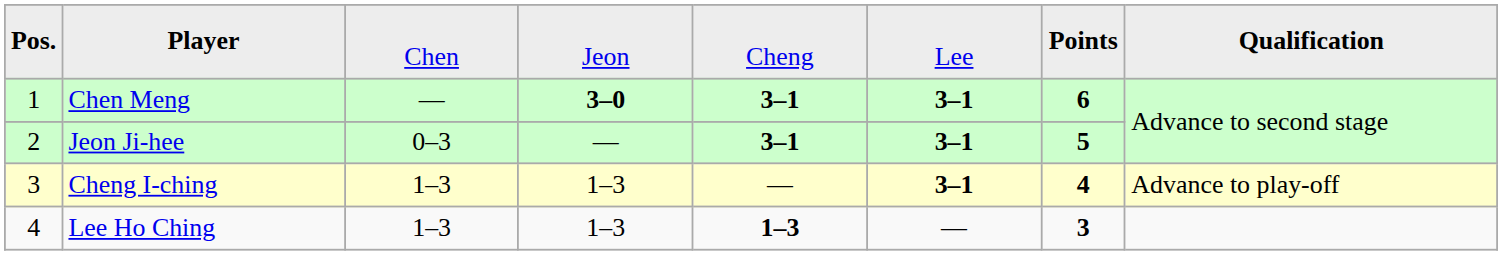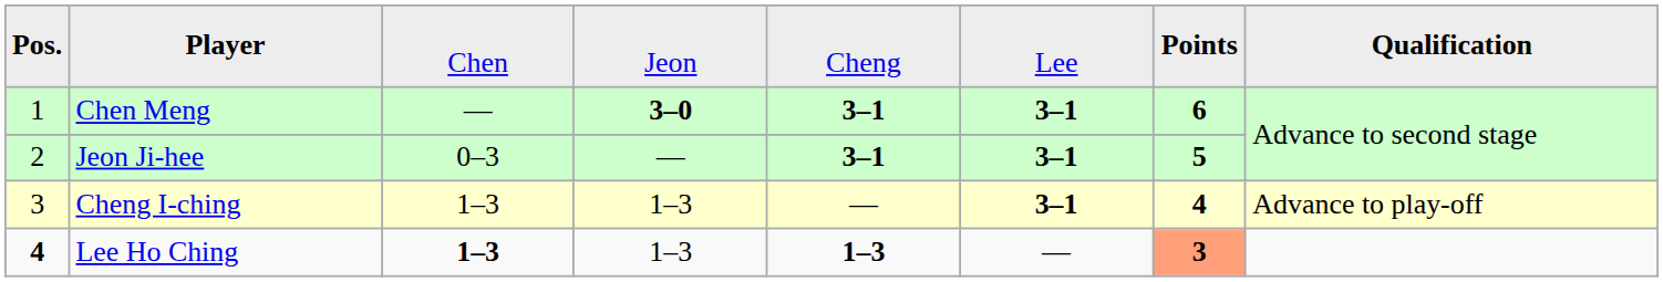Lee Ho Ching | column 1: normal -> bold
Lee Ho Ching | column 3: normal -> bold
Lee Ho Ching | column 7: no background -> lightsalmon background
